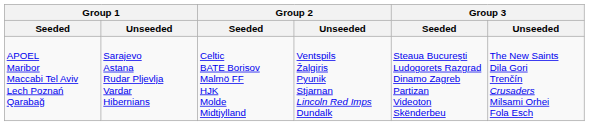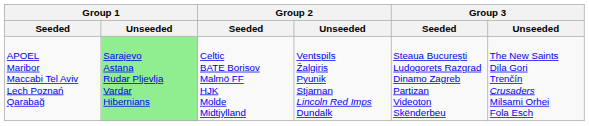APOEL Maribor Maccabi Tel Aviv Lech Poznań Qarabağ | Group 1 / Unseeded: no background -> lightgreen background
